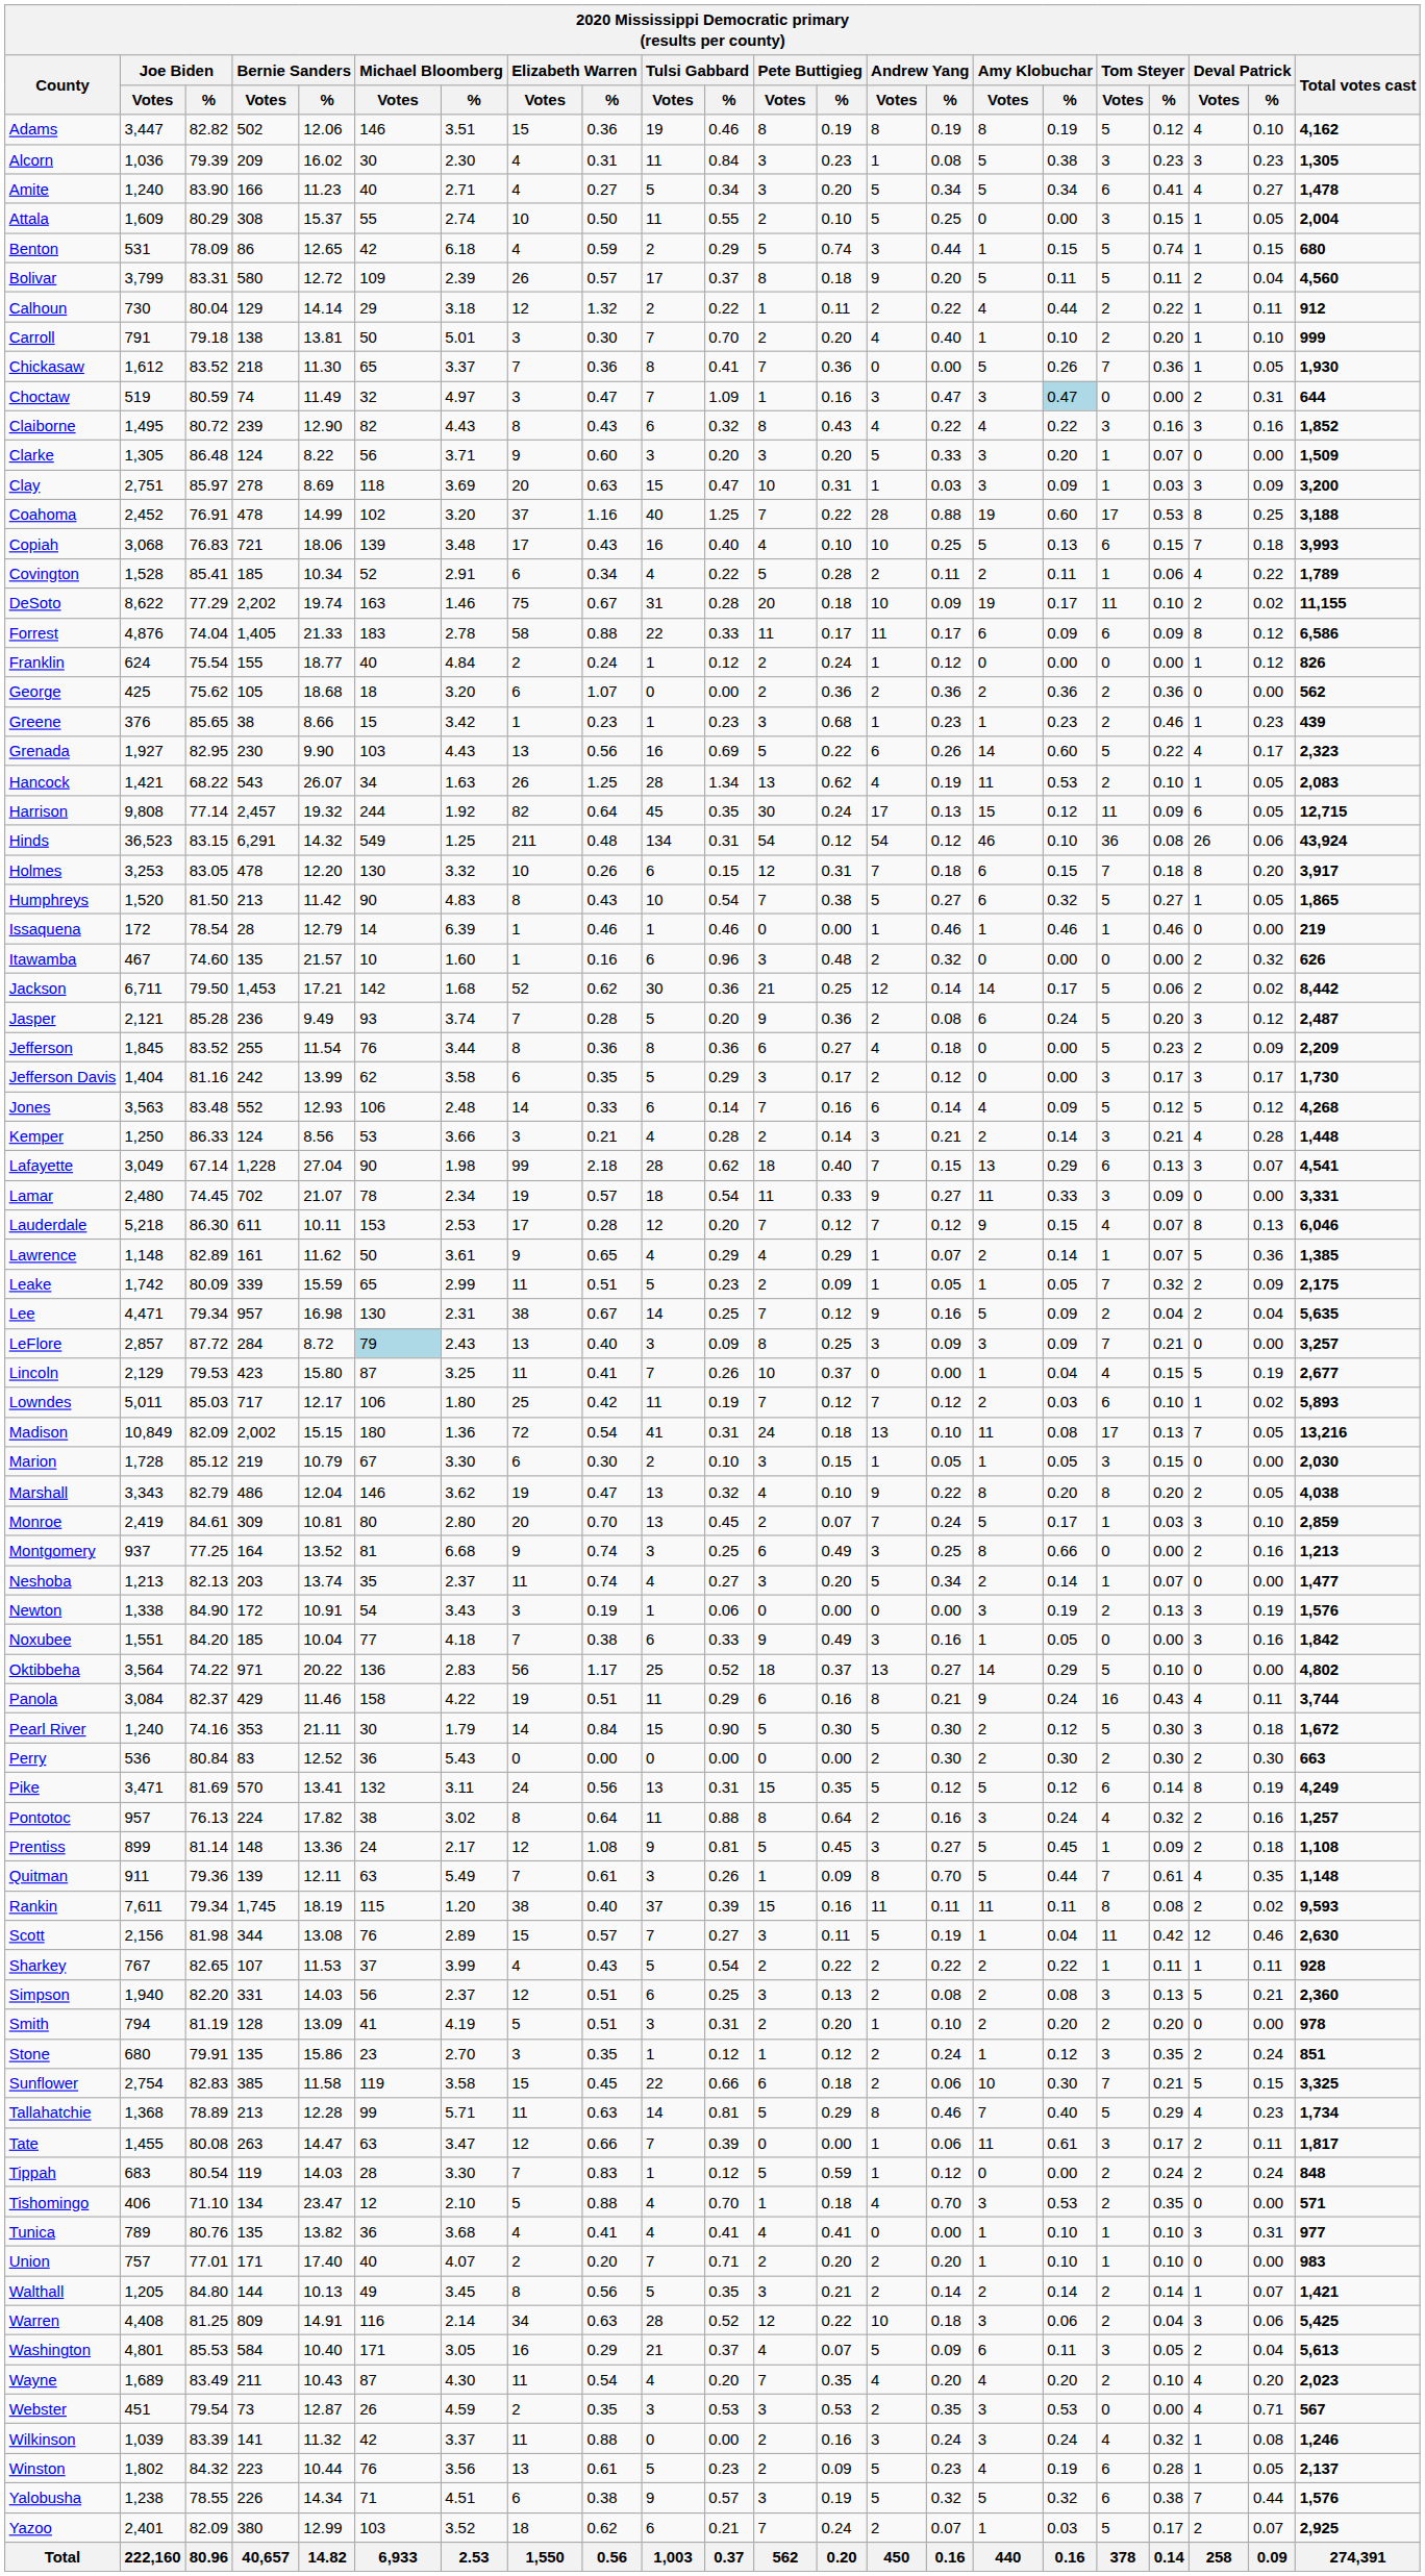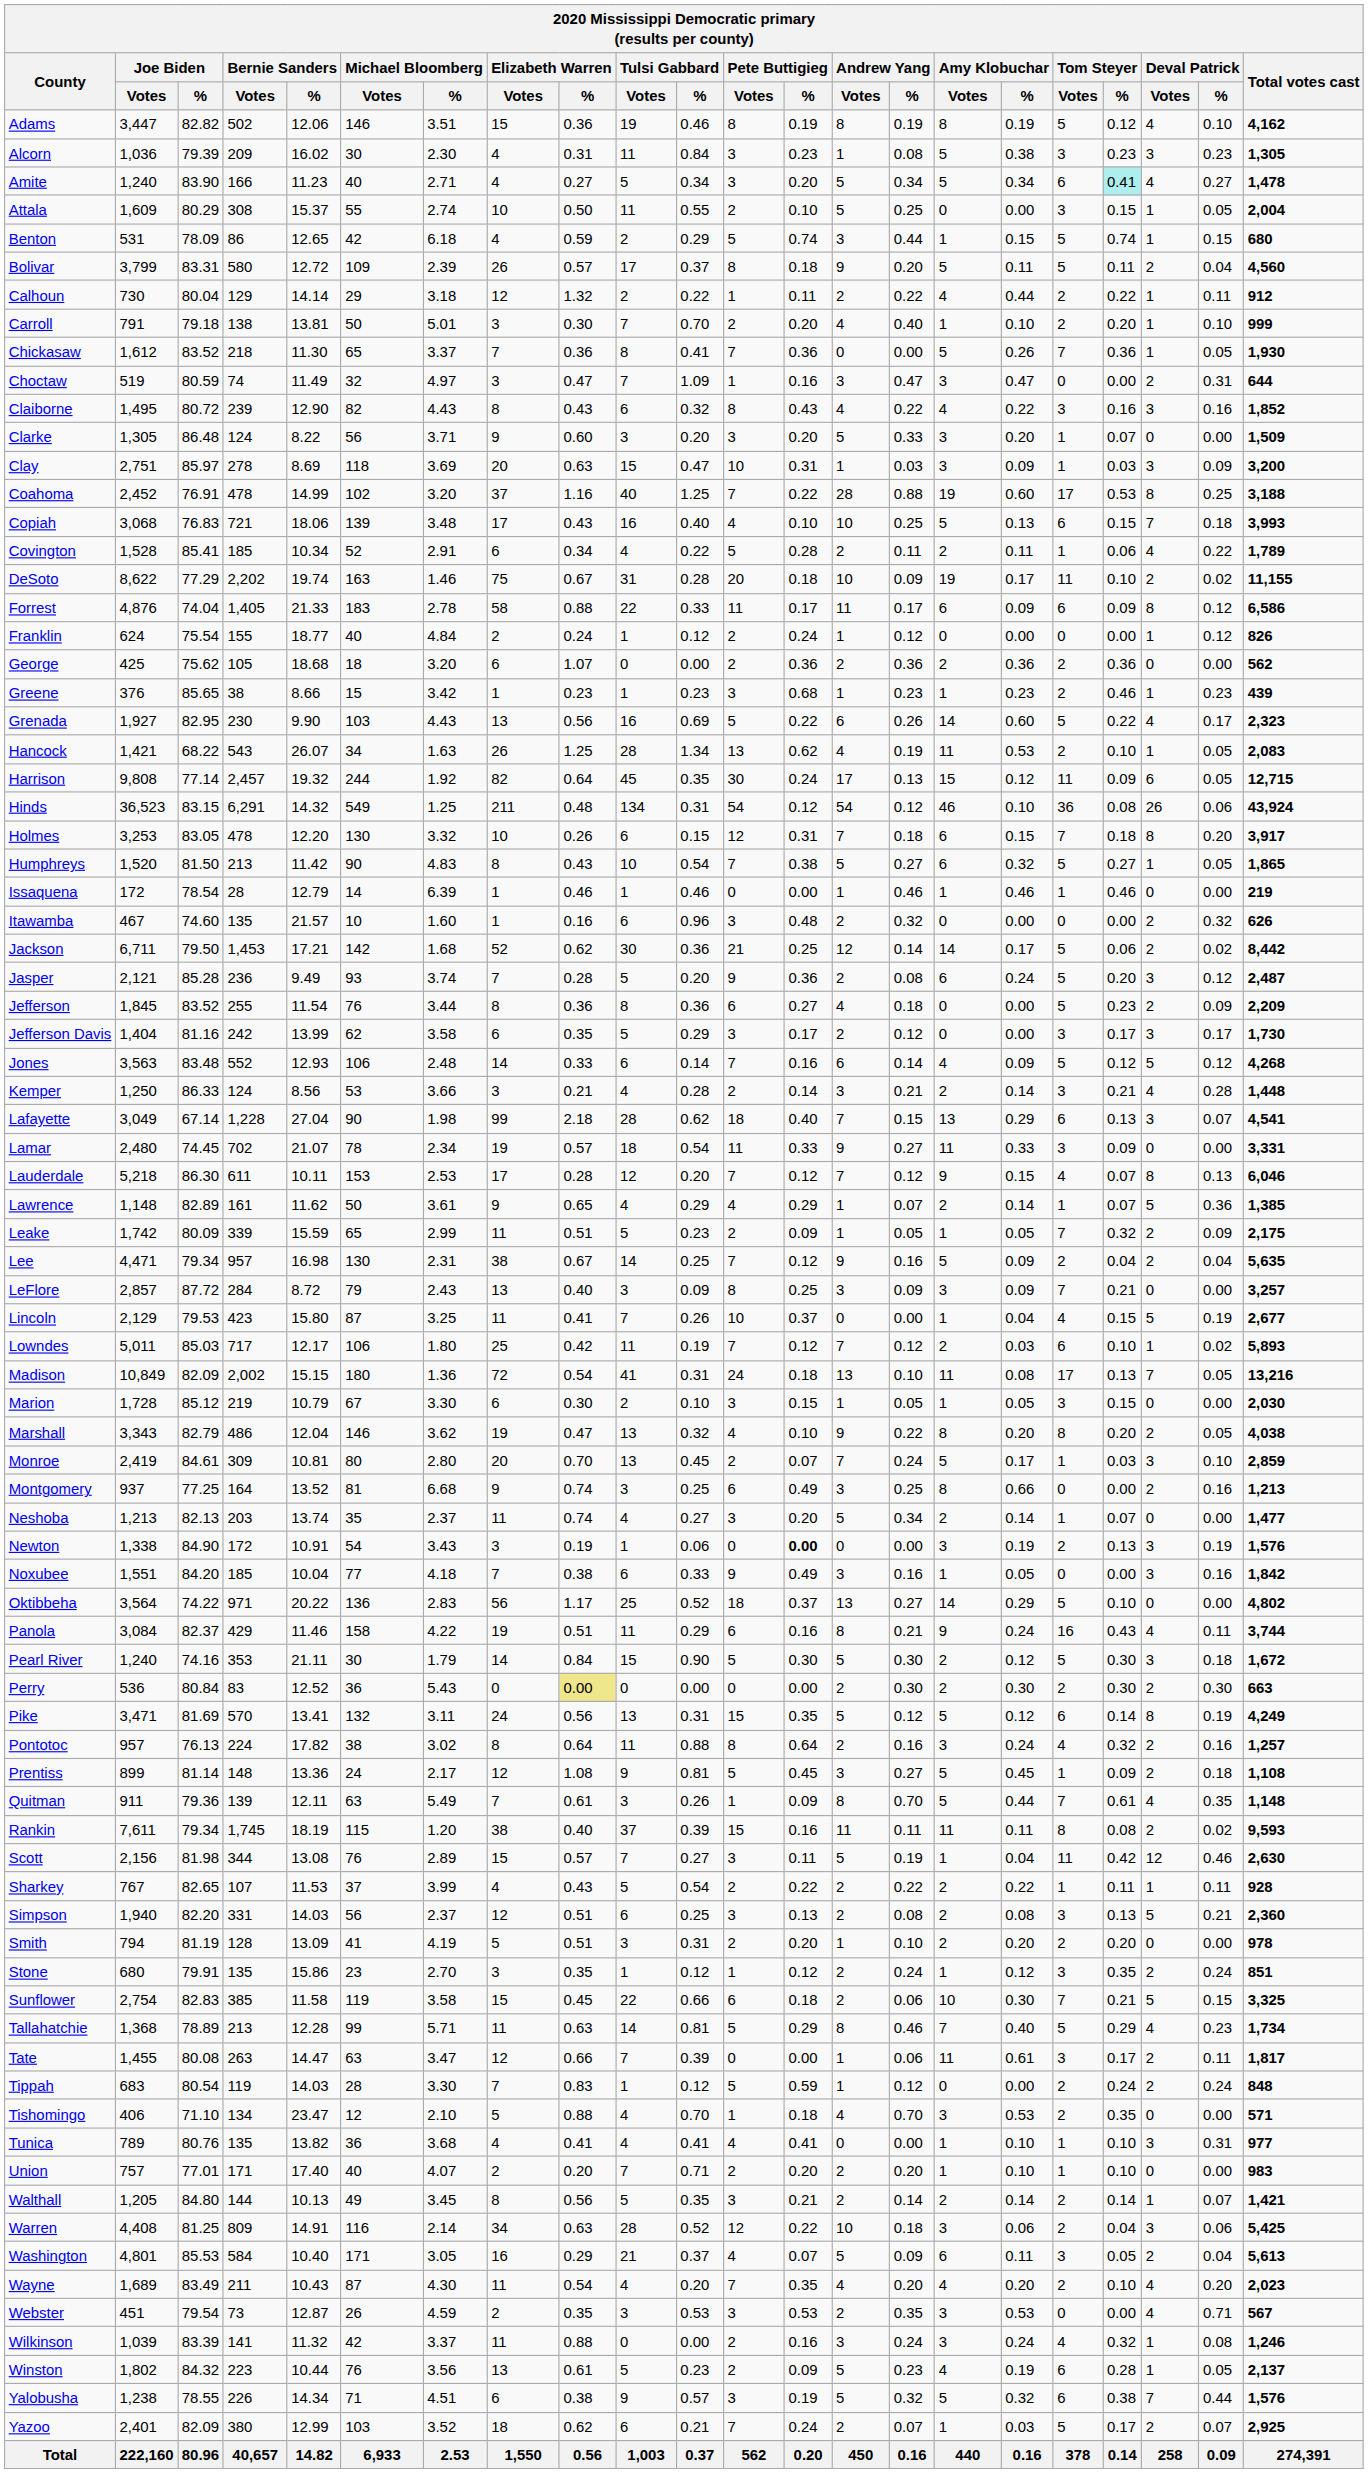Amite | Tom Steyer / %: no background -> paleturquoise background
Choctaw | Amy Klobuchar / %: lightblue background -> no background
LeFlore | Michael Bloomberg / Votes: lightblue background -> no background
Newton | Pete Buttigieg / %: normal -> bold
Perry | Elizabeth Warren / %: no background -> khaki background
